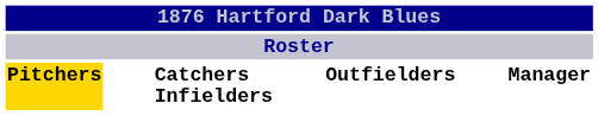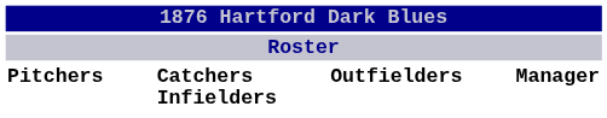Pitchers | column 1: gold background -> no background
